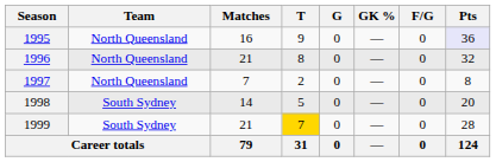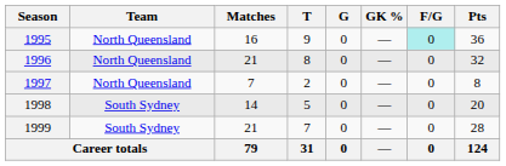1995 | F/G: no background -> paleturquoise background
1995 | Pts: lavender background -> no background
1999 | T: gold background -> no background
